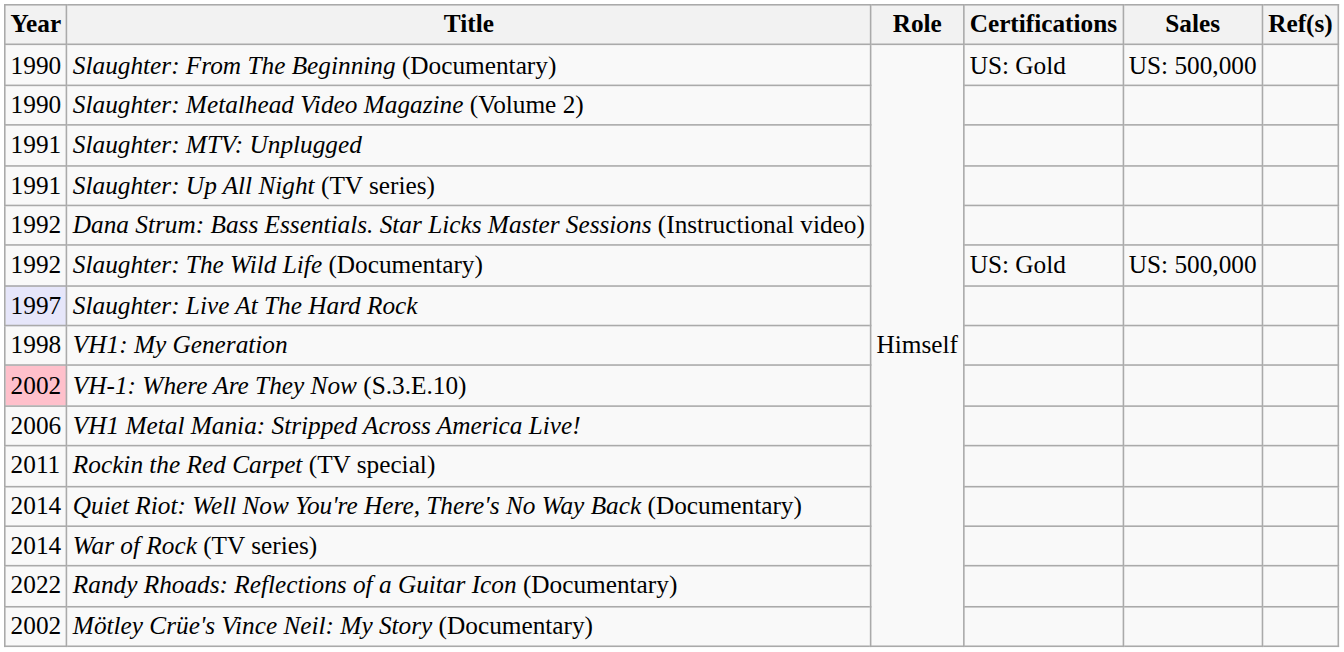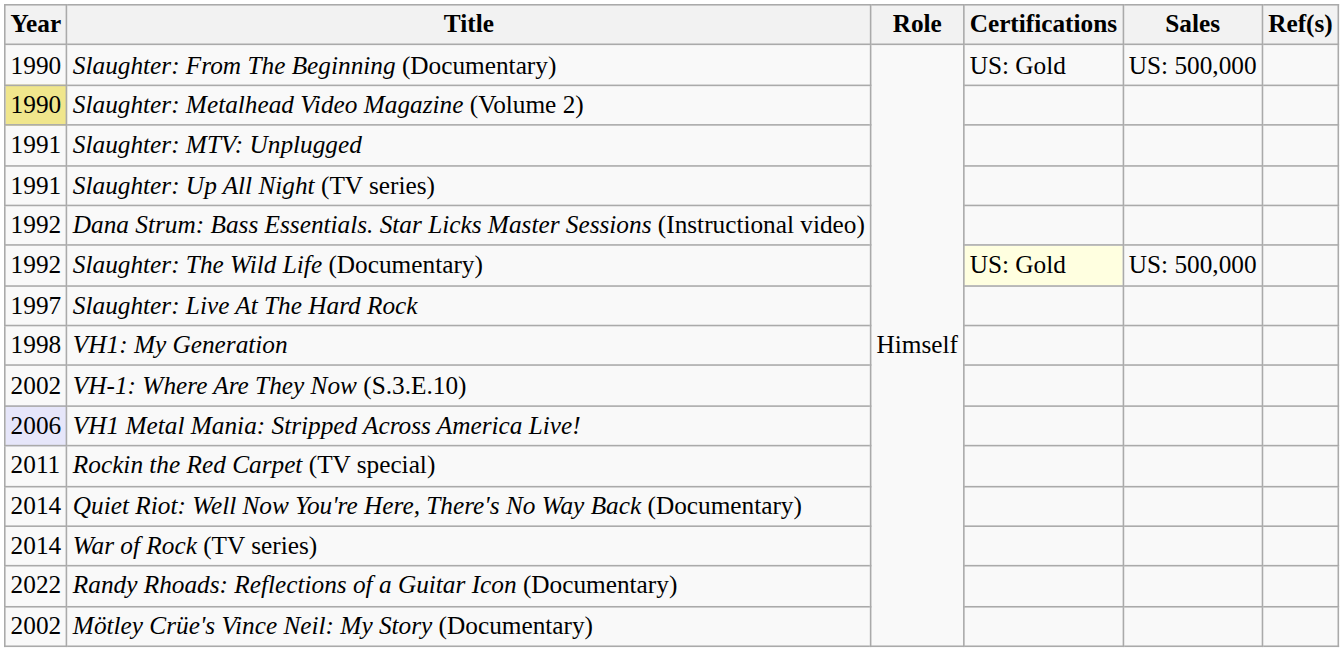Slaughter: Metalhead Video Magazine (Volume 2) | Year: no background -> khaki background
Slaughter: The Wild Life (Documentary) | Certifications: no background -> lightyellow background
Slaughter: Live At The Hard Rock | Year: lavender background -> no background
VH-1: Where Are They Now (S.3.E.10) | Year: pink background -> no background
VH1 Metal Mania: Stripped Across America Live! | Year: no background -> lavender background
